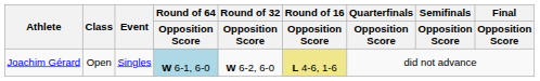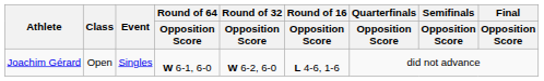Joachim Gérard | Round of 64 / Opposition Score: lightblue background -> no background
Joachim Gérard | Round of 16 / Opposition Score: khaki background -> no background
